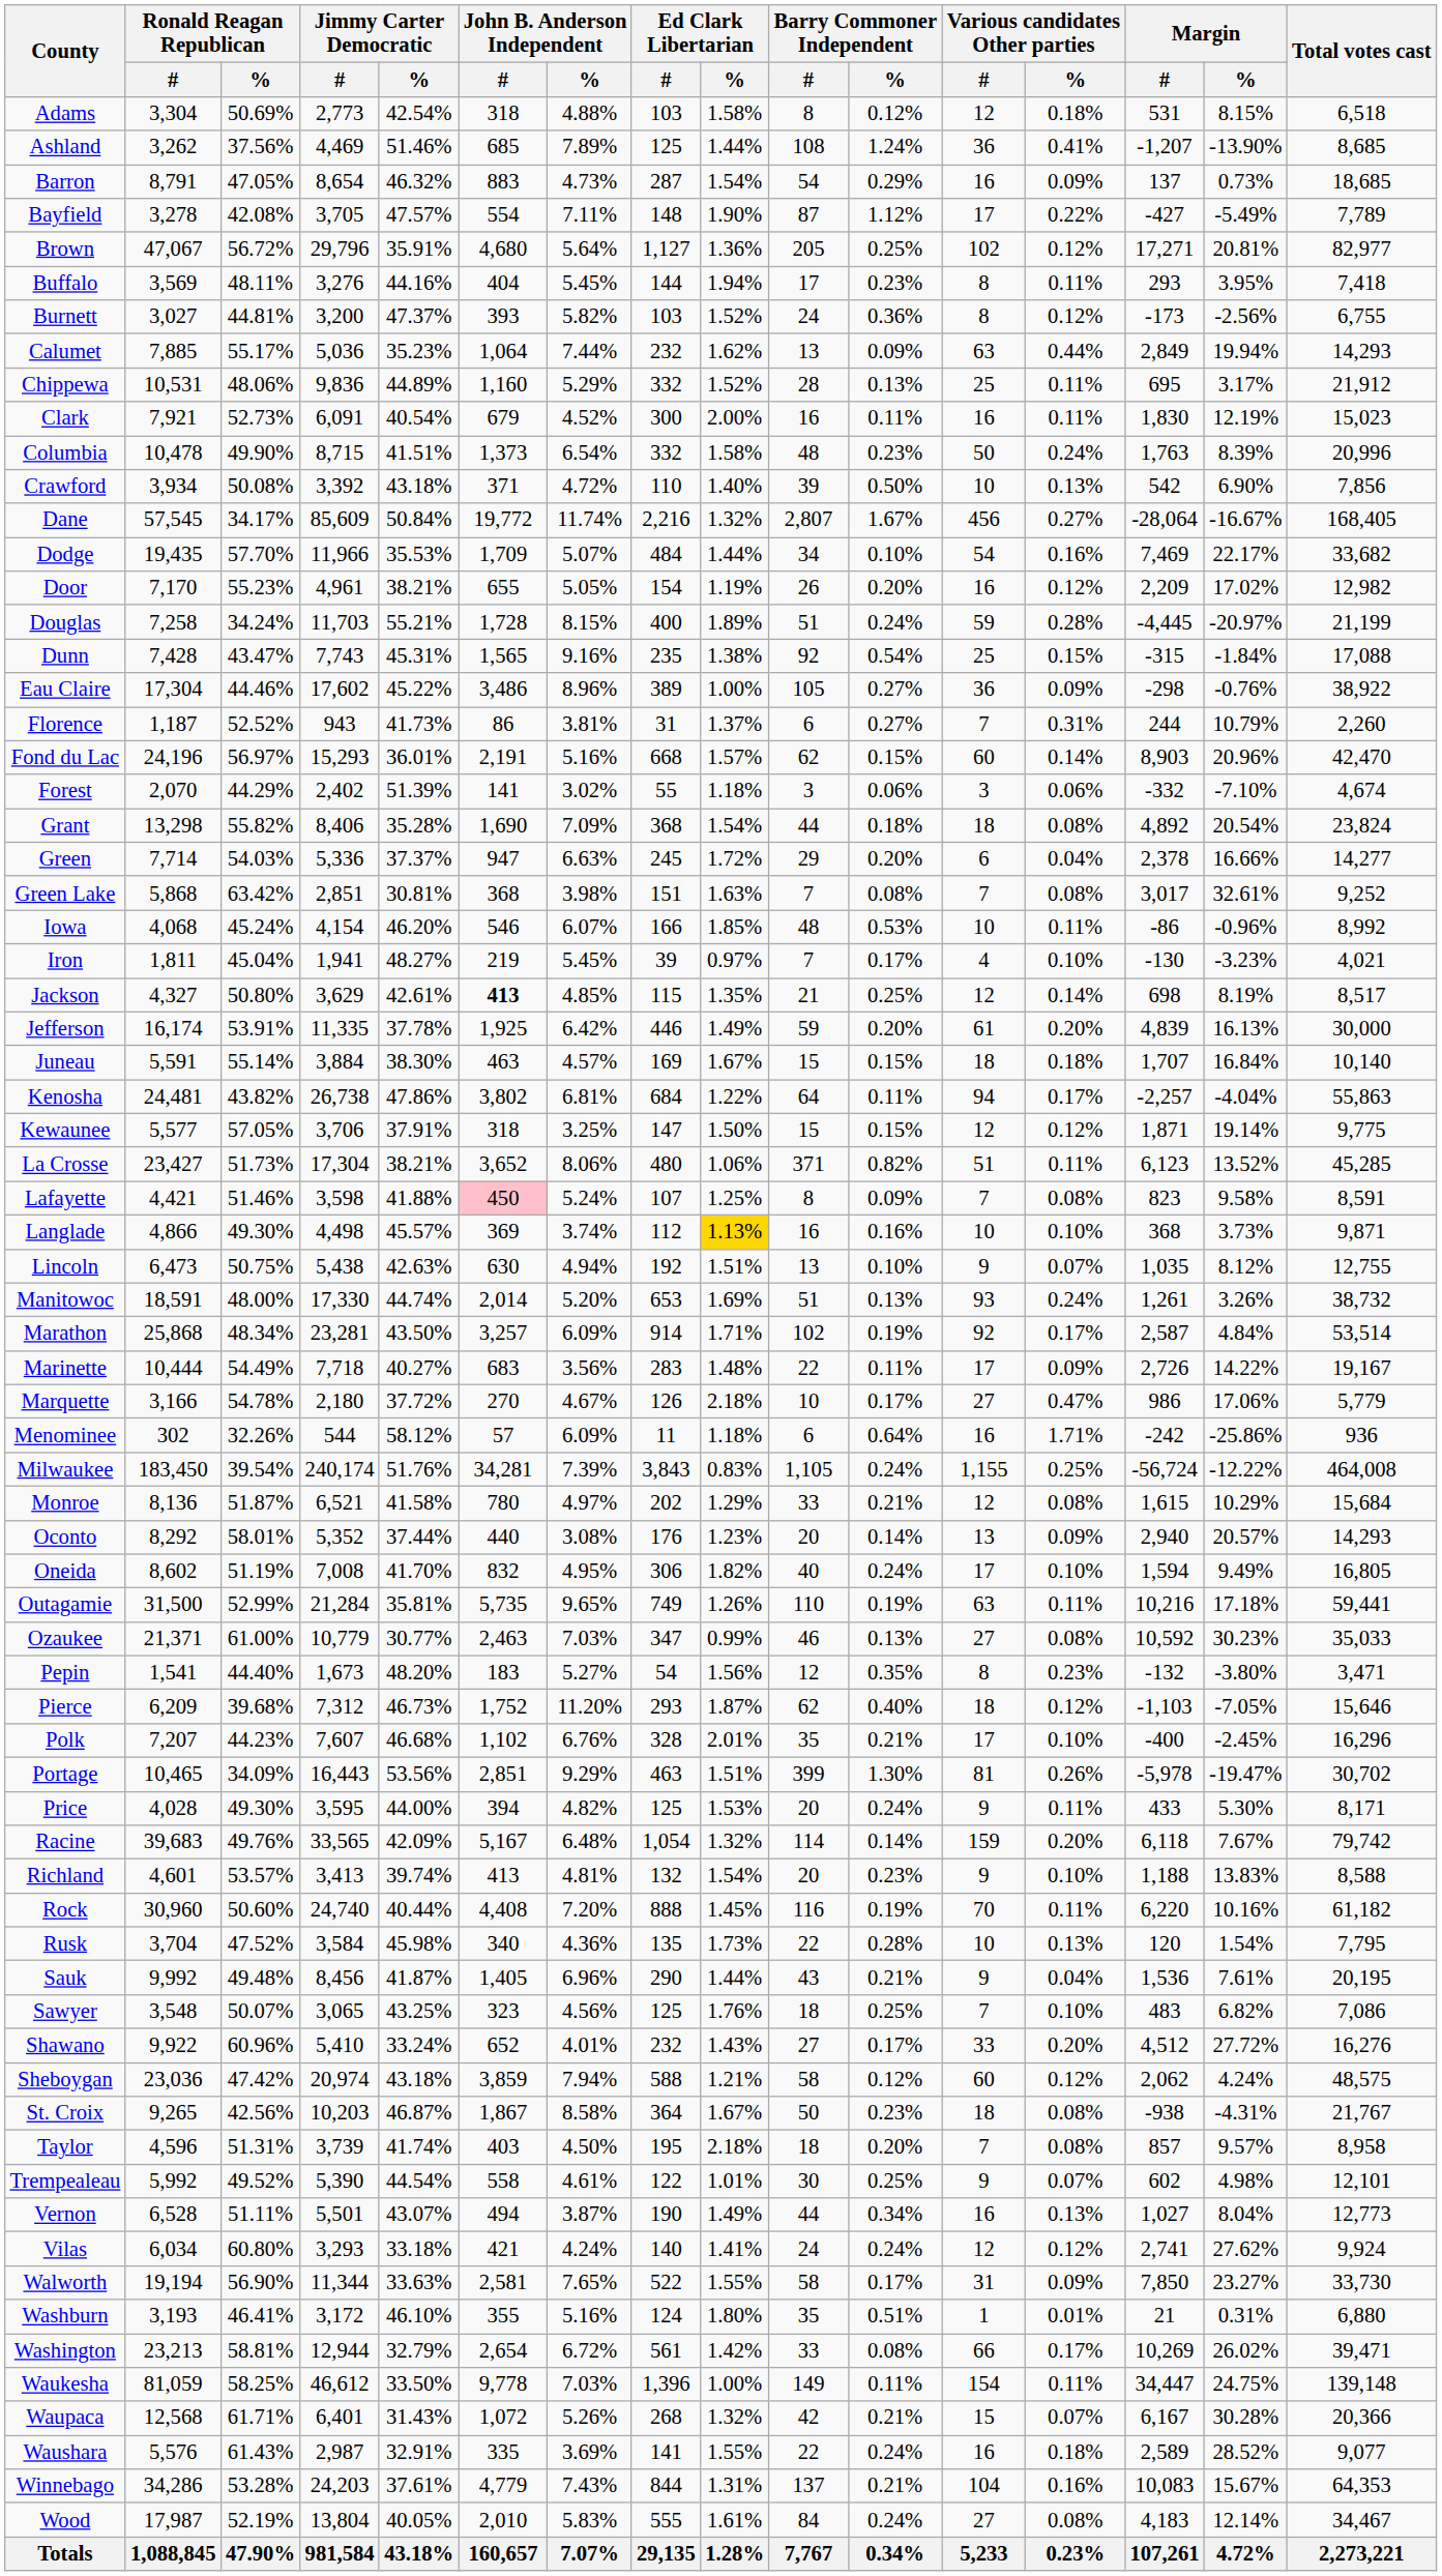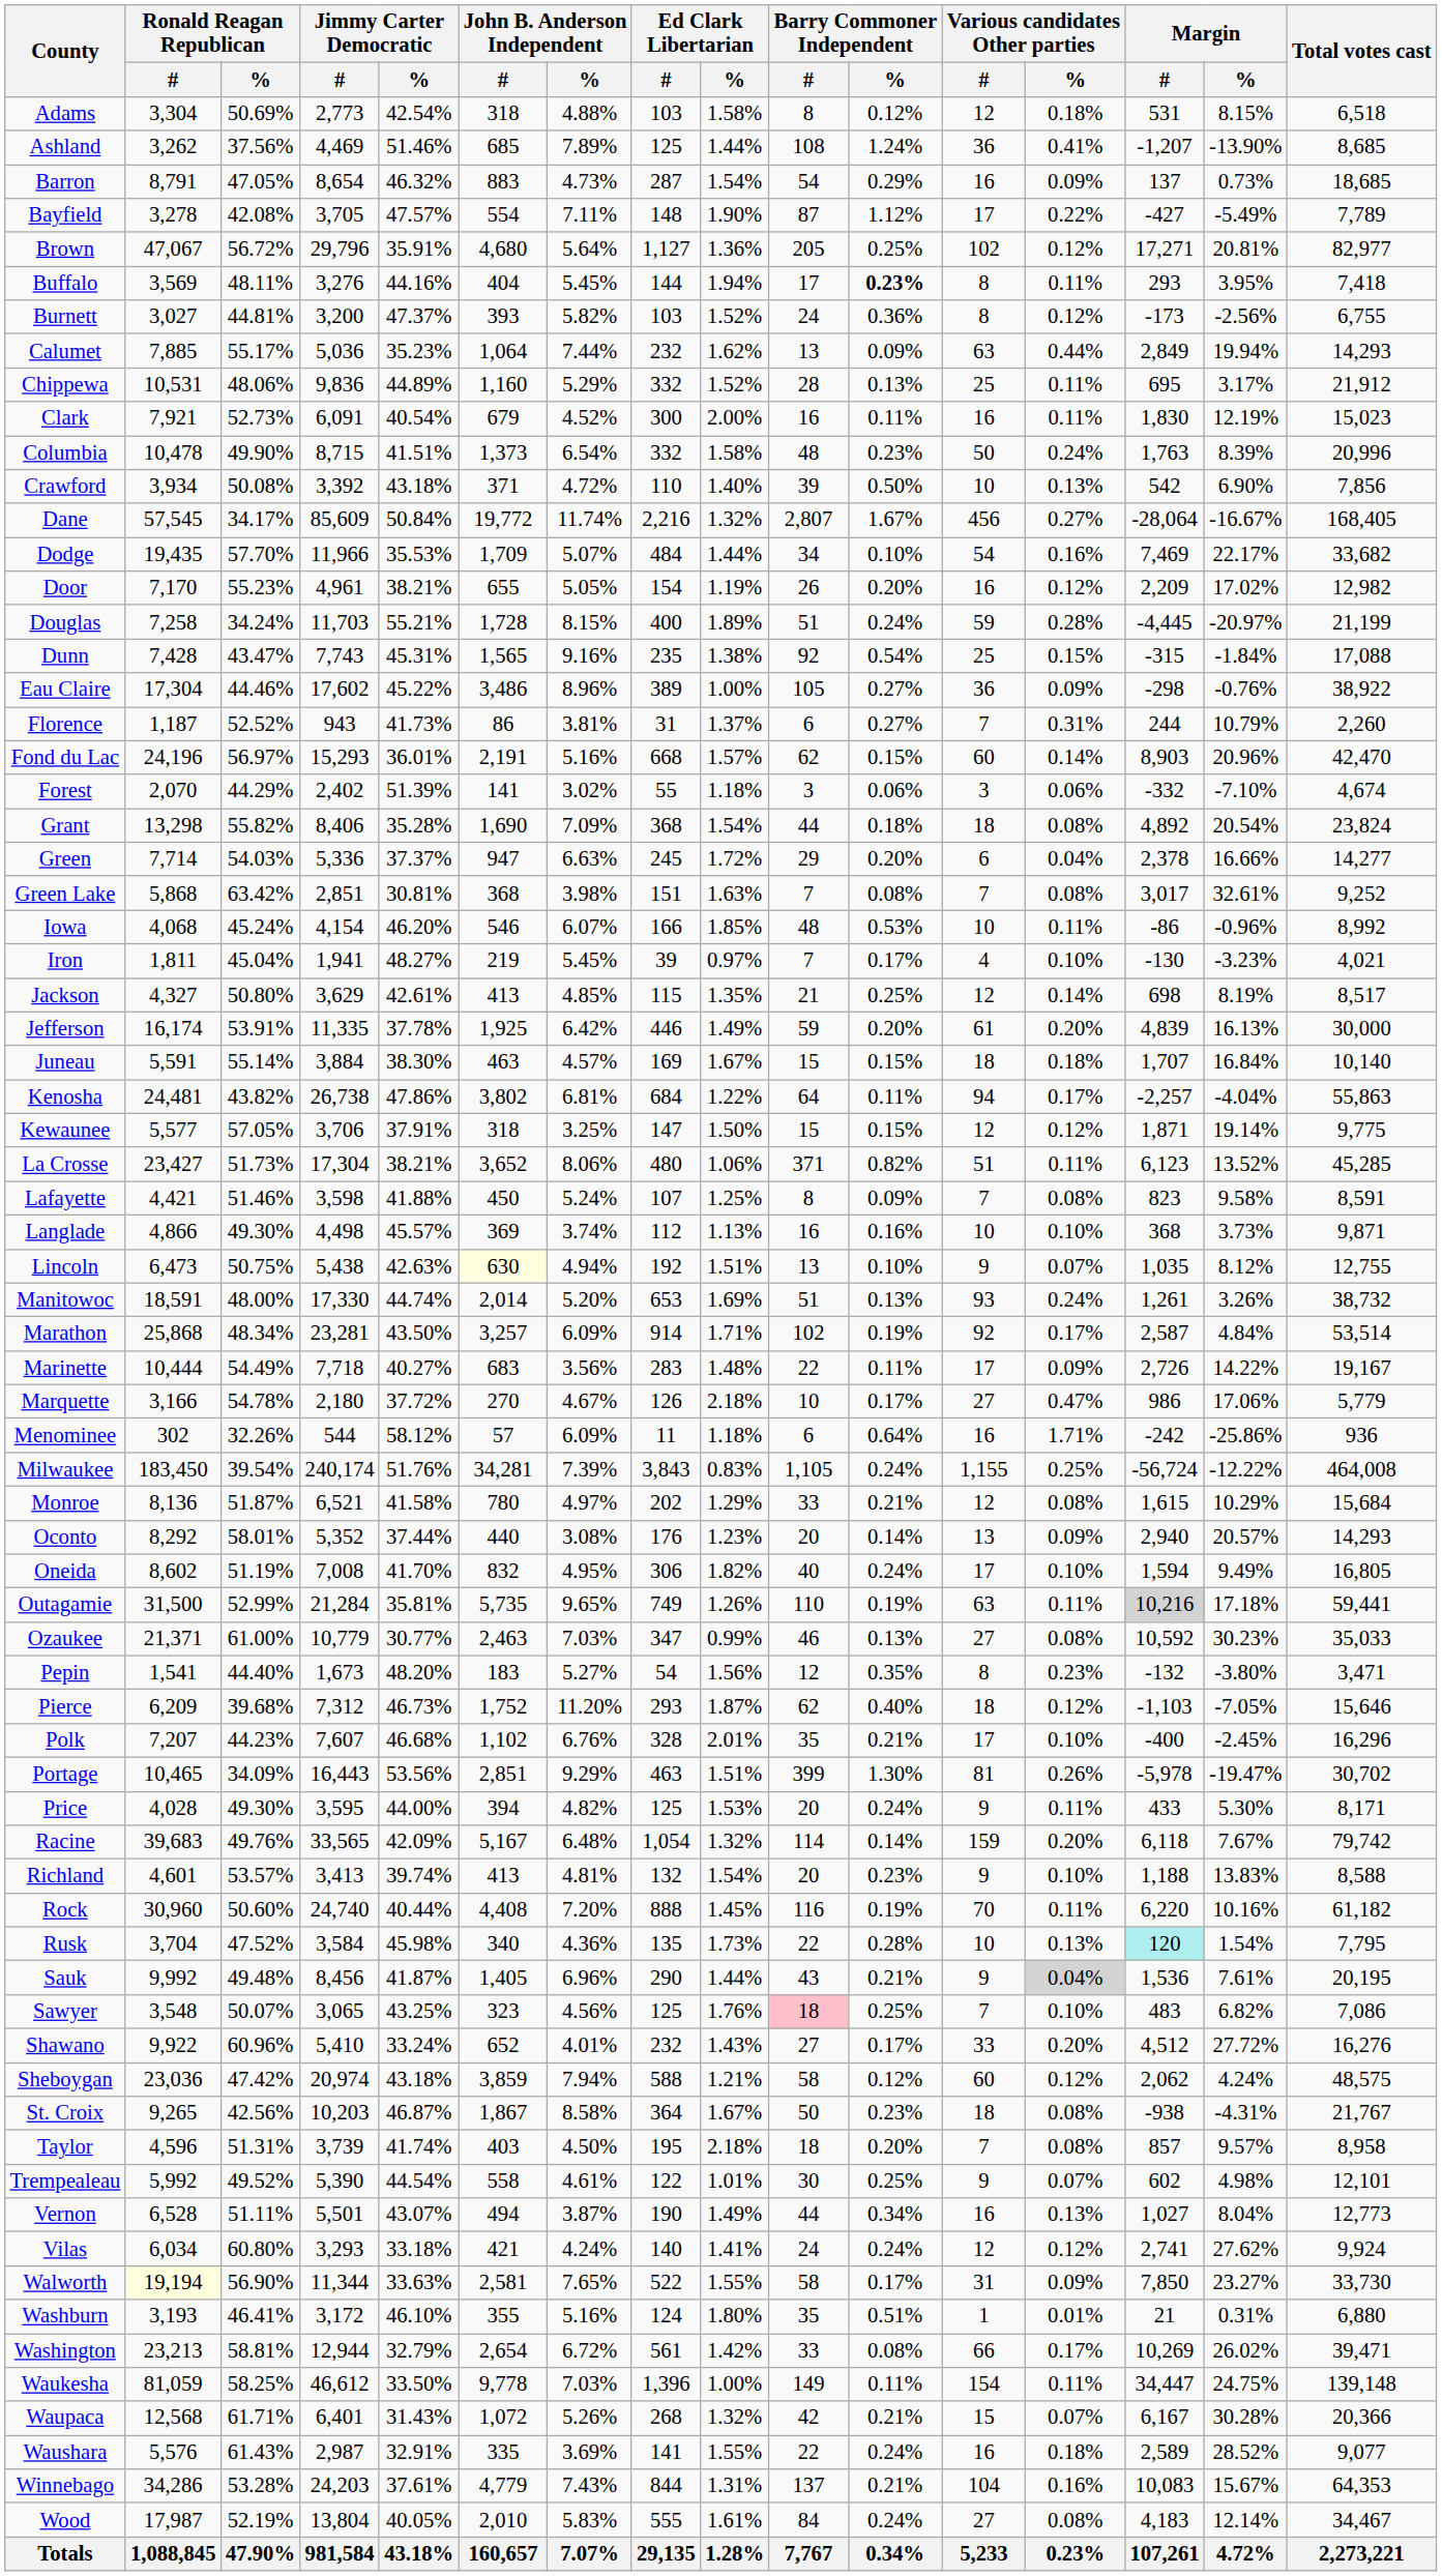Buffalo | Barry Commoner Independent / %: normal -> bold
Jackson | John B. Anderson Independent / #: bold -> normal
Lafayette | John B. Anderson Independent / #: pink background -> no background
Langlade | Ed Clark Libertarian / %: gold background -> no background
Lincoln | John B. Anderson Independent / #: no background -> lightyellow background
Outagamie | Margin / #: no background -> lightgrey background
Rusk | Margin / #: no background -> paleturquoise background
Sauk | Various candidates Other parties / %: no background -> lightgrey background
Sawyer | Barry Commoner Independent / #: no background -> pink background
Walworth | Ronald Reagan Republican / #: no background -> lightyellow background
